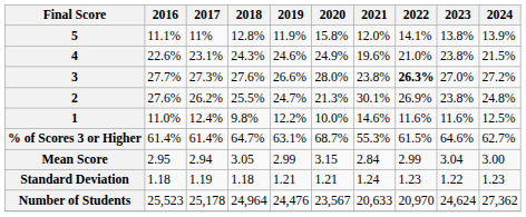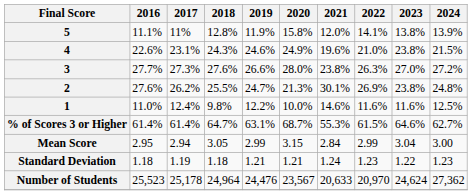3 | 2022: bold -> normal
